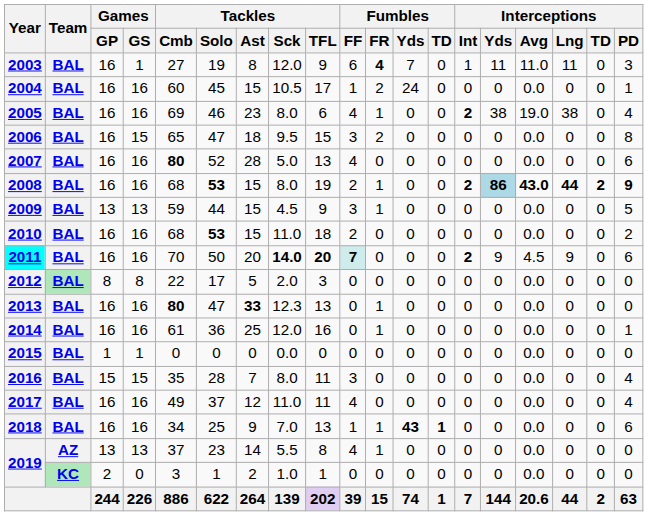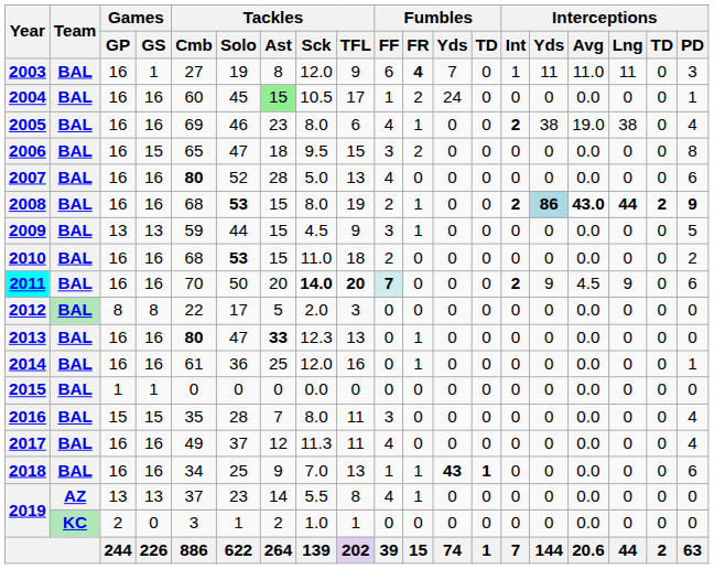2004 | Tackles / Ast: no background -> lightgreen background
2017 | Tackles / Sck: 11.0 -> 11.3
